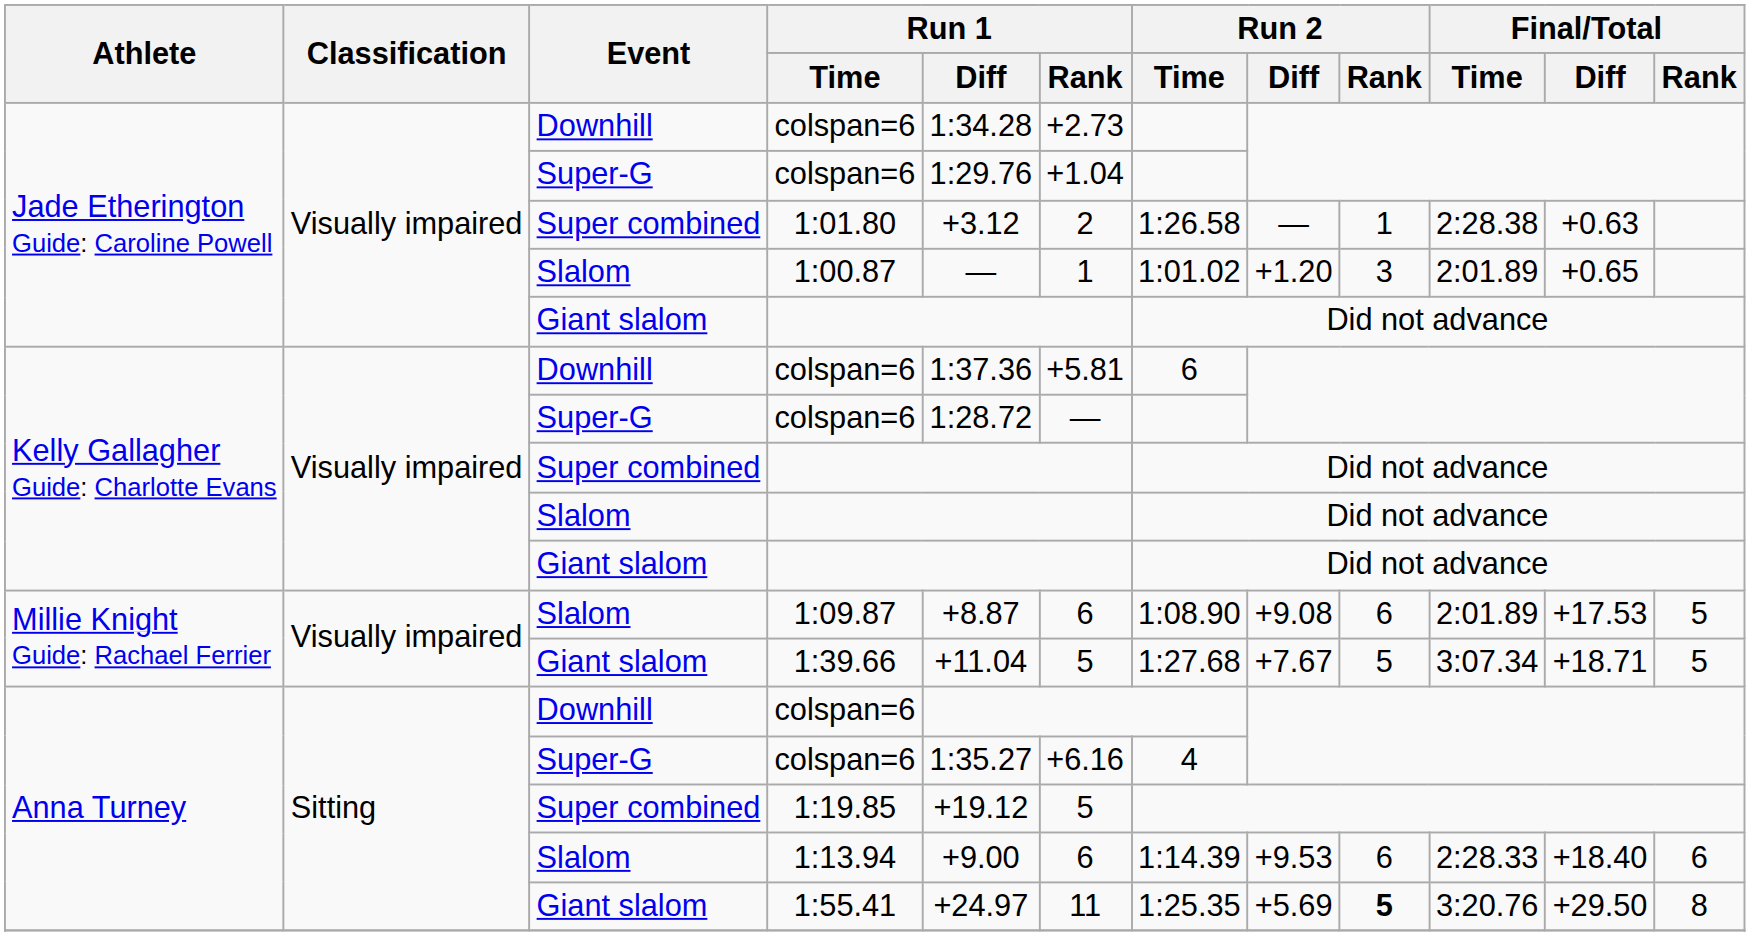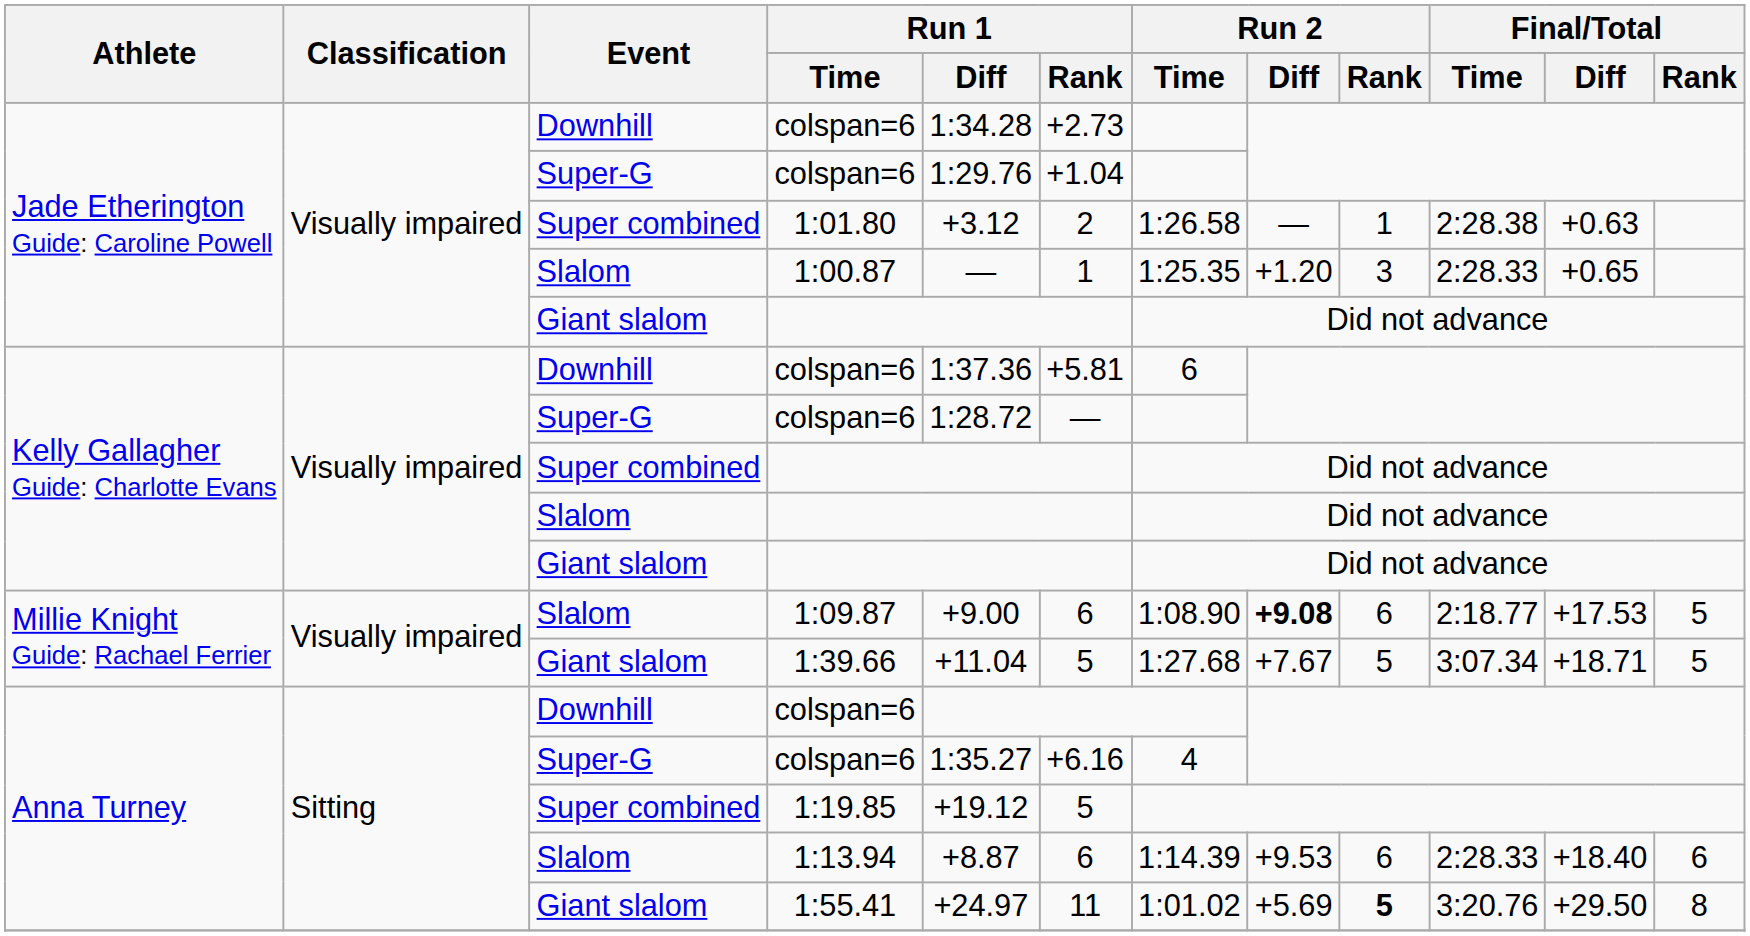1:00.87 | Run 2 / Time: 1:01.02 -> 1:25.35
1:00.87 | Final/Total / Time: 2:01.89 -> 2:28.33
1:09.87 | Run 1 / Diff: +8.87 -> +9.00
1:09.87 | Run 2 / Diff: normal -> bold
1:09.87 | Final/Total / Time: 2:01.89 -> 2:18.77
1:13.94 | Run 1 / Diff: +9.00 -> +8.87
1:55.41 | Run 2 / Time: 1:25.35 -> 1:01.02
